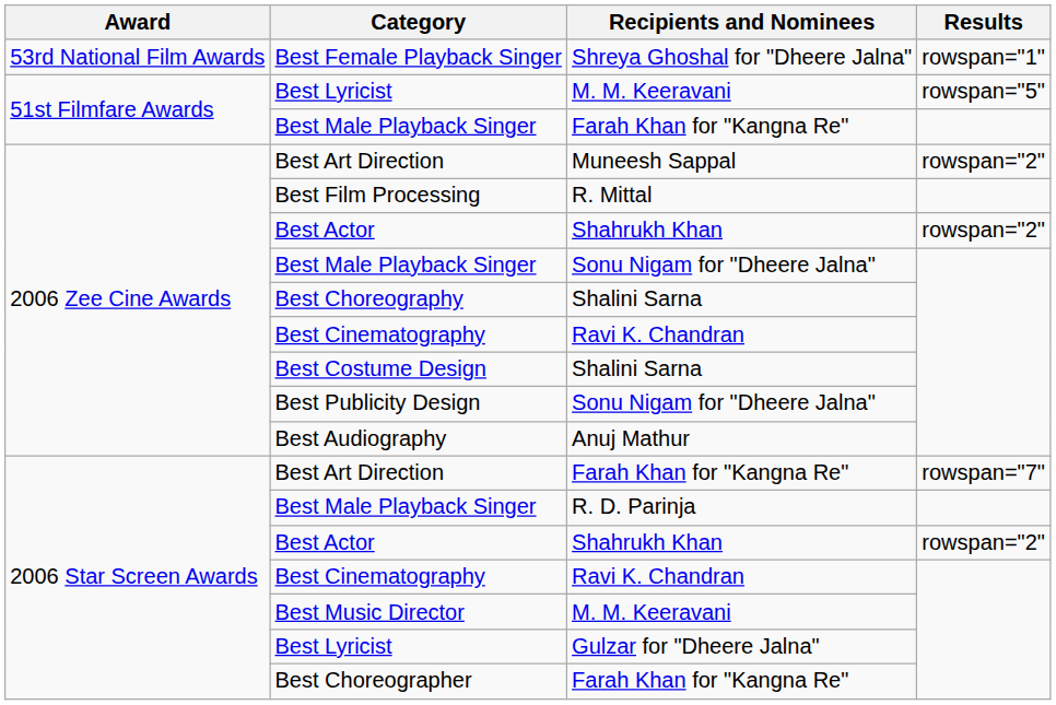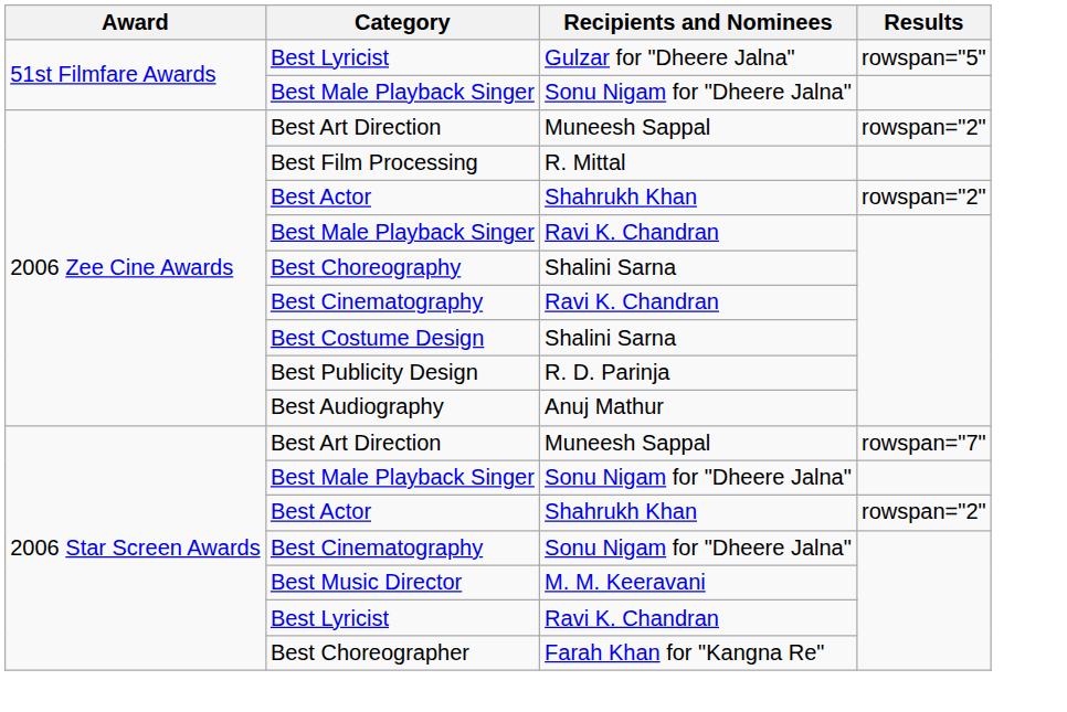- row: 53rd National Film Awards | Best Female Playback Singer | Shreya Ghoshal for "Dheere Jalna" | rowspan="1"
51st Filmfare Awards / Best Lyricist | Recipients and Nominees: M. M. Keeravani -> Gulzar for "Dheere Jalna"
51st Filmfare Awards / Best Male Playback Singer | Recipients and Nominees: Farah Khan for "Kangna Re" -> Sonu Nigam for "Dheere Jalna"
2006 Zee Cine Awards / Best Male Playback Singer | Recipients and Nominees: Sonu Nigam for "Dheere Jalna" -> Ravi K. Chandran
Best Publicity Design | Recipients and Nominees: Sonu Nigam for "Dheere Jalna" -> R. D. Parinja
2006 Star Screen Awards / Best Art Direction | Recipients and Nominees: Farah Khan for "Kangna Re" -> Muneesh Sappal
2006 Star Screen Awards / Best Male Playback Singer | Recipients and Nominees: R. D. Parinja -> Sonu Nigam for "Dheere Jalna"
2006 Star Screen Awards / Best Cinematography | Recipients and Nominees: Ravi K. Chandran -> Sonu Nigam for "Dheere Jalna"
2006 Star Screen Awards / Best Lyricist | Recipients and Nominees: Gulzar for "Dheere Jalna" -> Ravi K. Chandran
